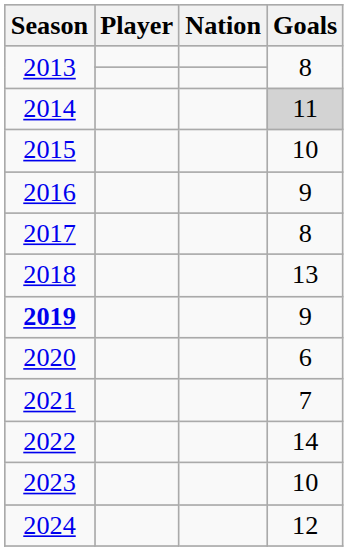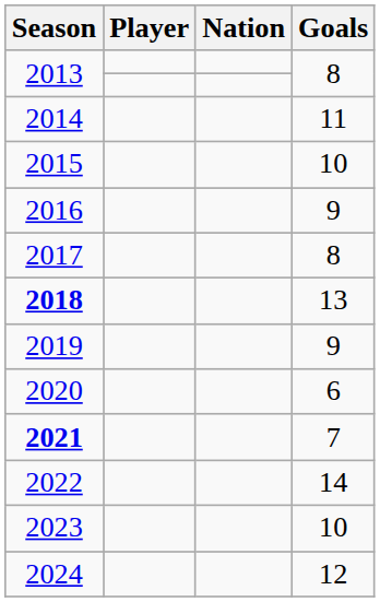2014 | Goals: lightgrey background -> no background
2018 | Season: normal -> bold
2019 | Season: bold -> normal
2021 | Season: normal -> bold
